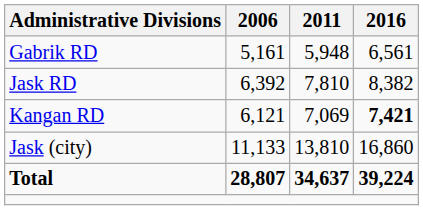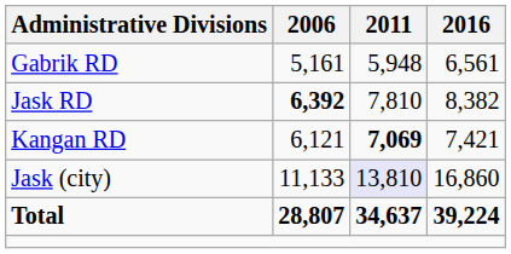Jask RD | 2006: normal -> bold
Kangan RD | 2011: normal -> bold
Kangan RD | 2016: bold -> normal
Jask (city) | 2011: no background -> lavender background
